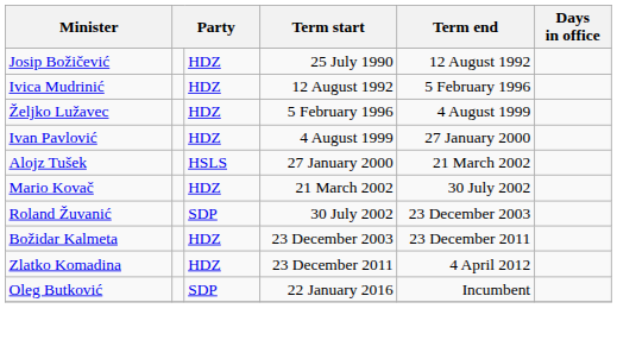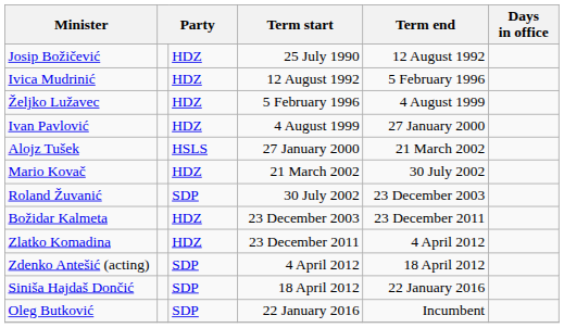+ row: Zdenko Antešić (acting) | SDP | 4 April 2012 | 18 April 2012
+ row: Siniša Hajdaš Dončić | SDP | 18 April 2012 | 22 January 2016
